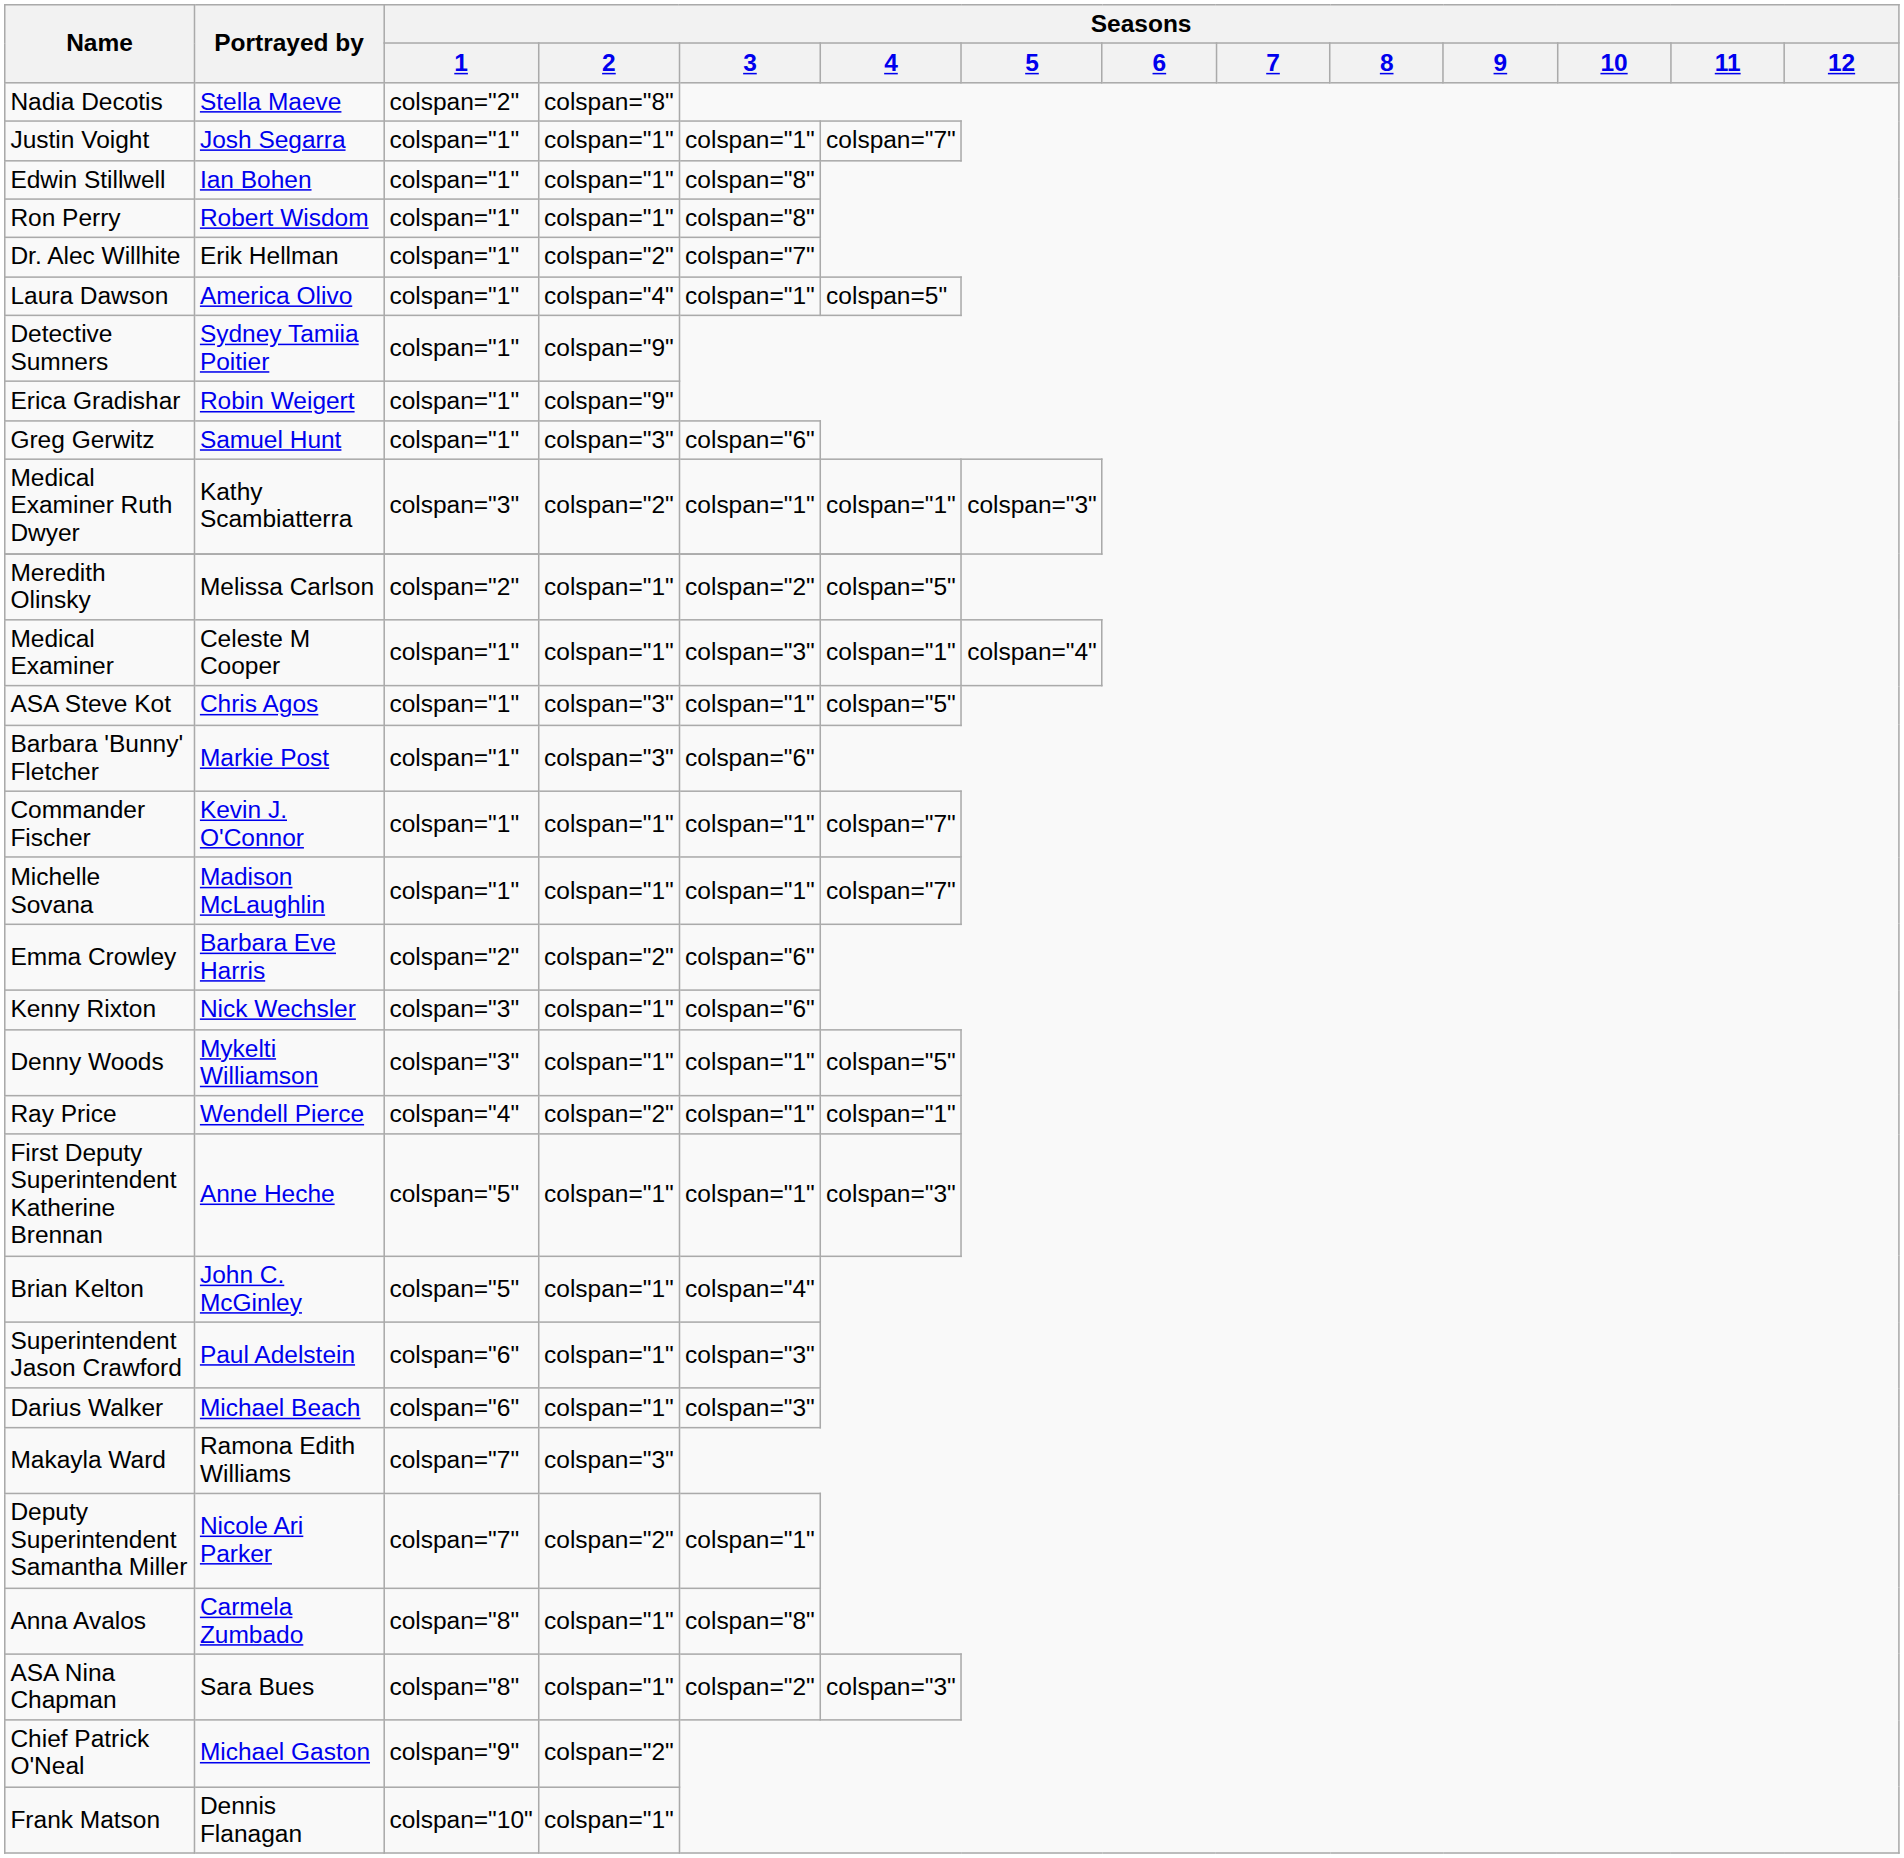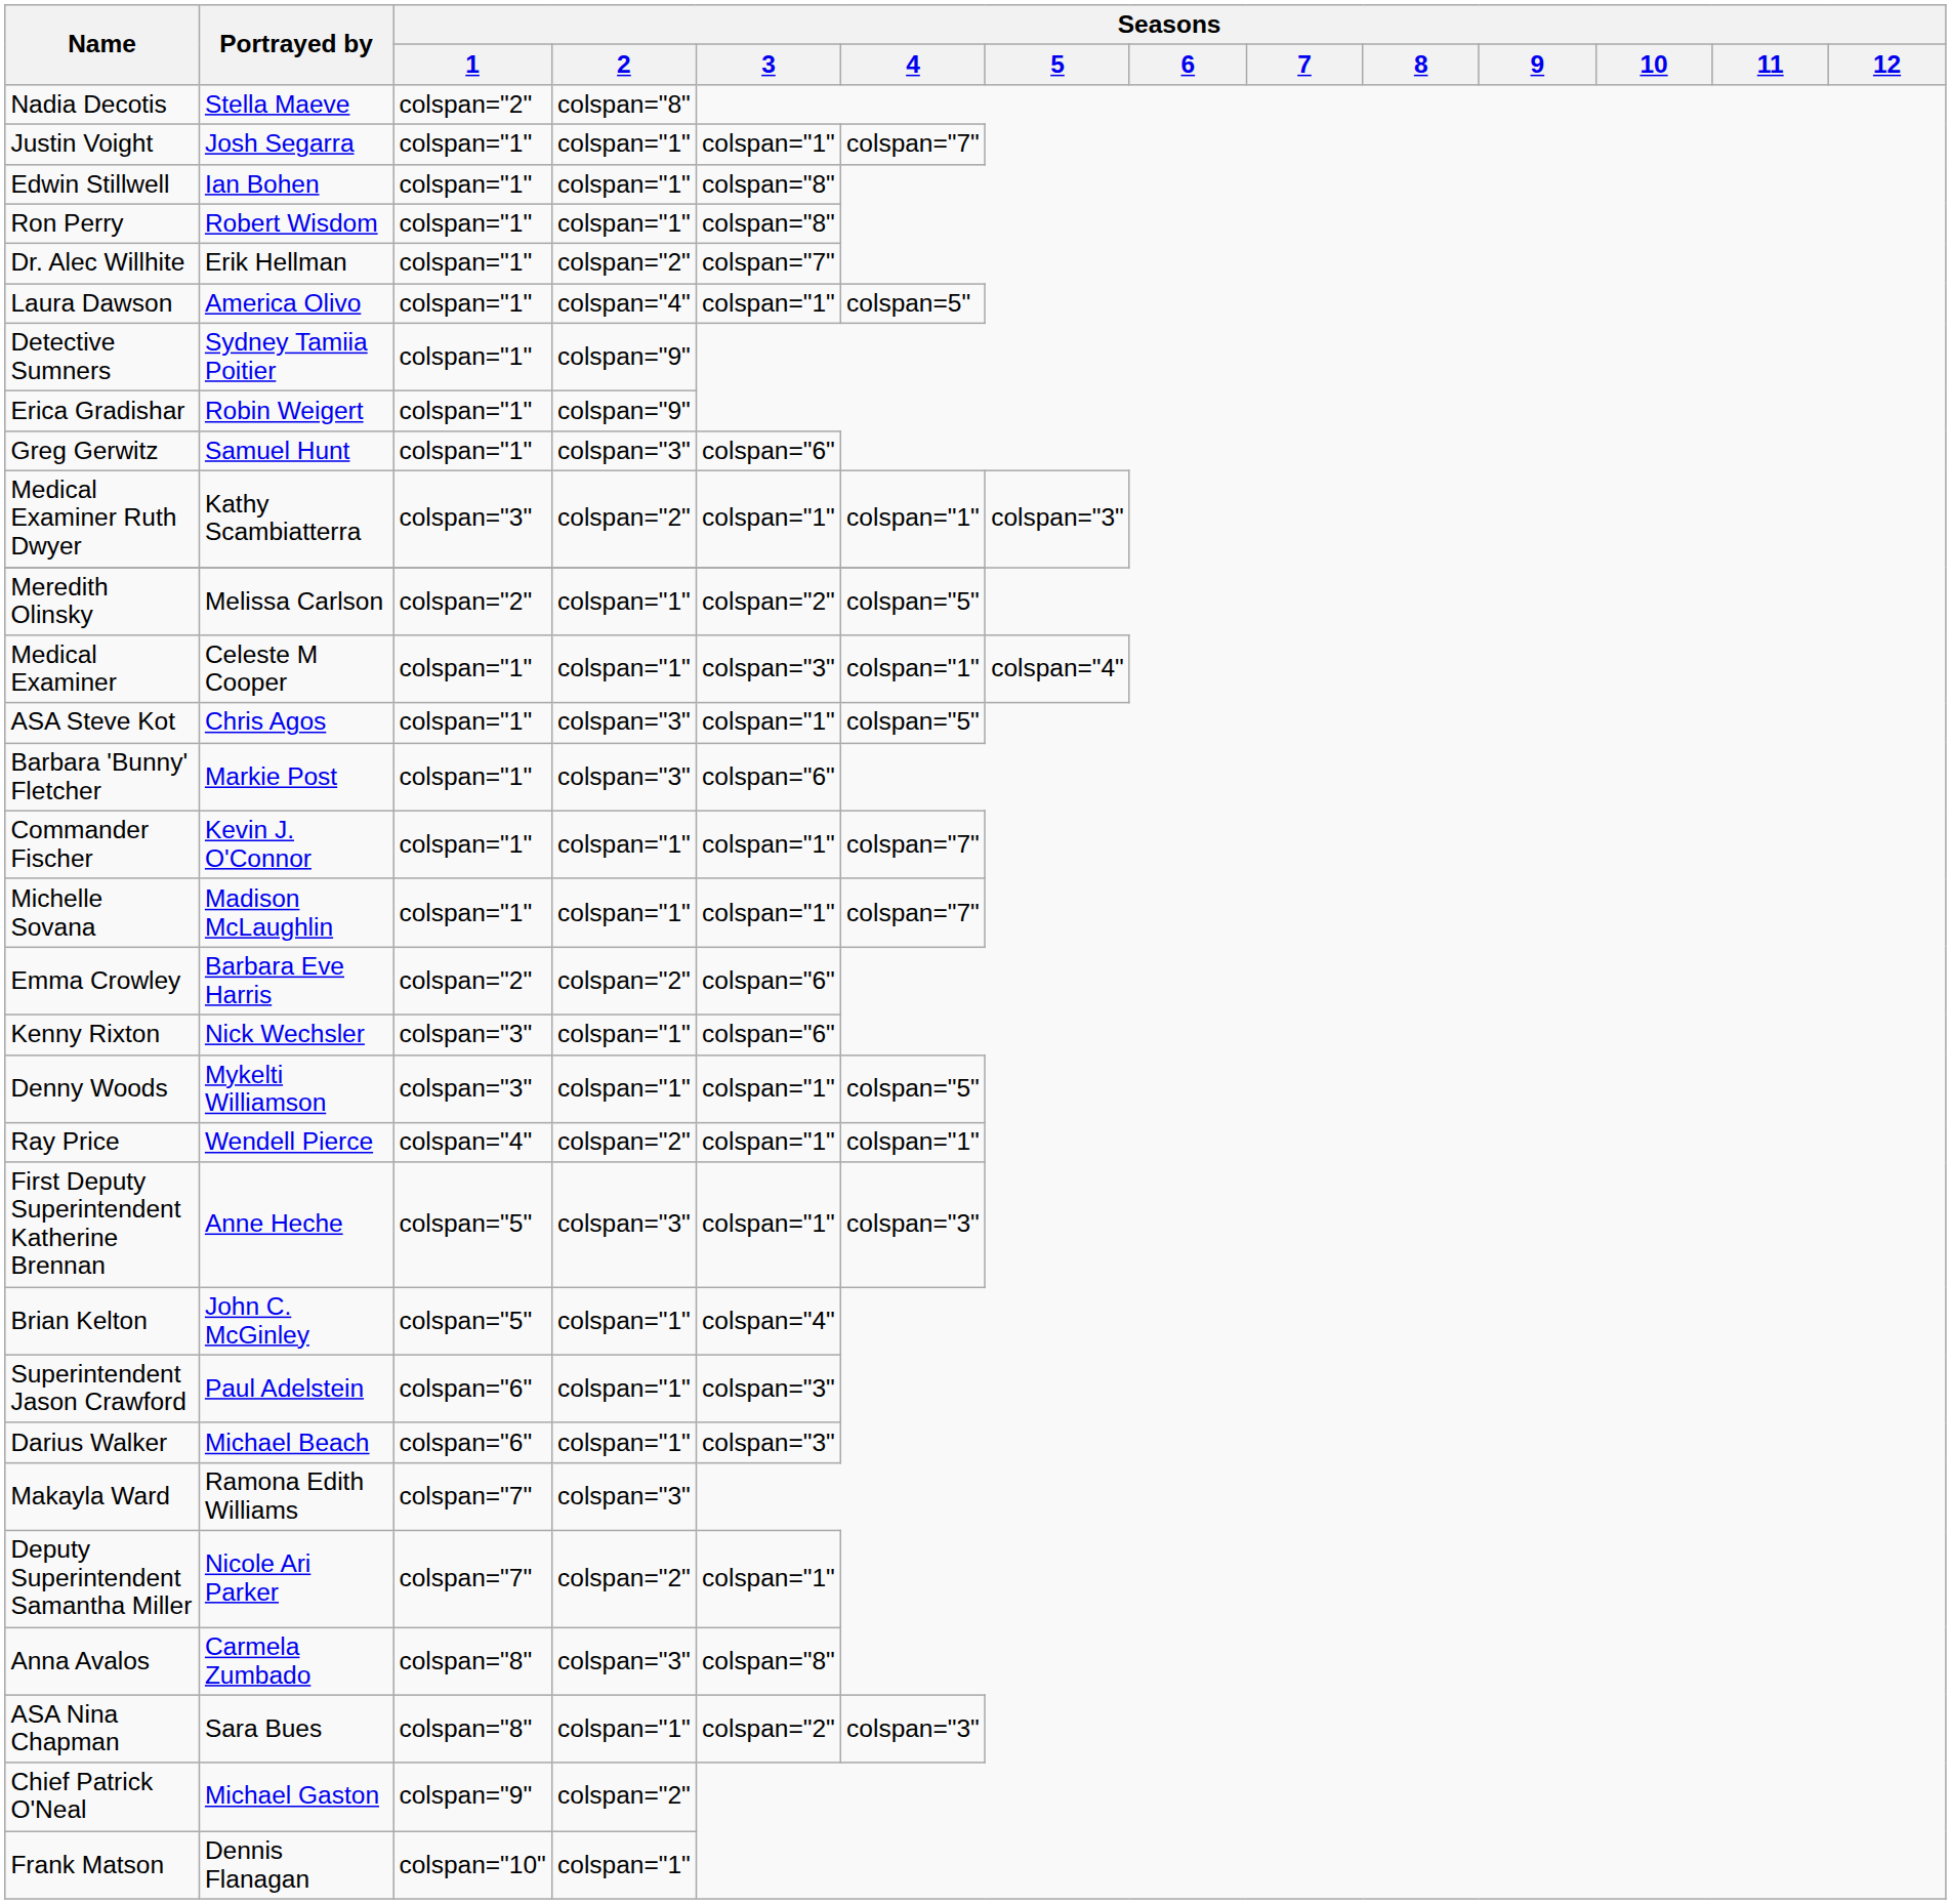First Deputy Superintendent Katherine Brennan | Seasons / 2: colspan="1" -> colspan="3"
Anna Avalos | Seasons / 2: colspan="1" -> colspan="3"
